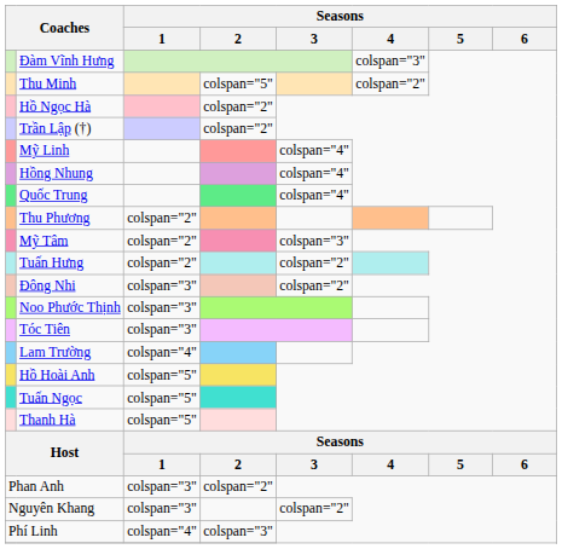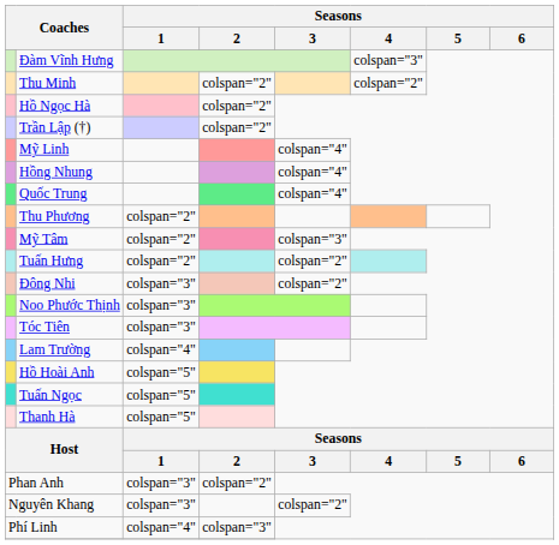Thu Minh | Seasons / 2: colspan="5" -> colspan="2"
